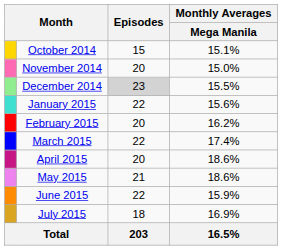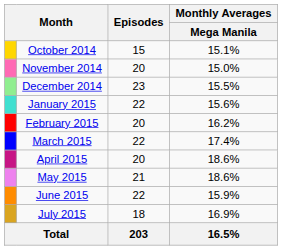December 2014 | Episodes: lightgrey background -> no background
